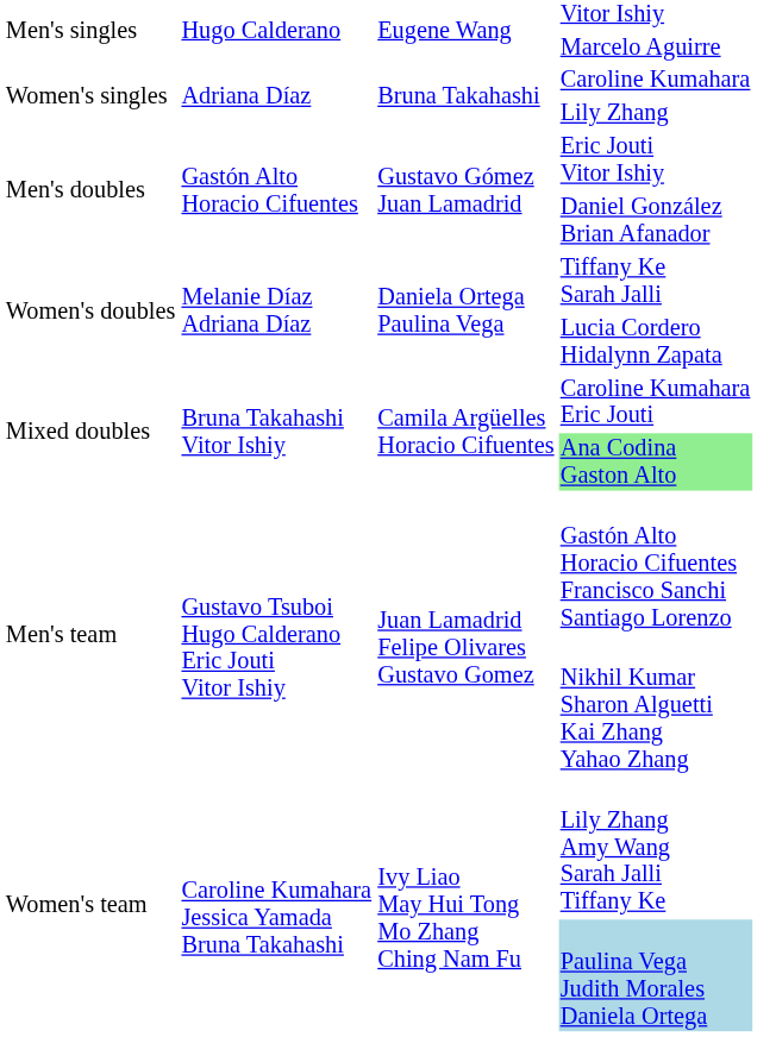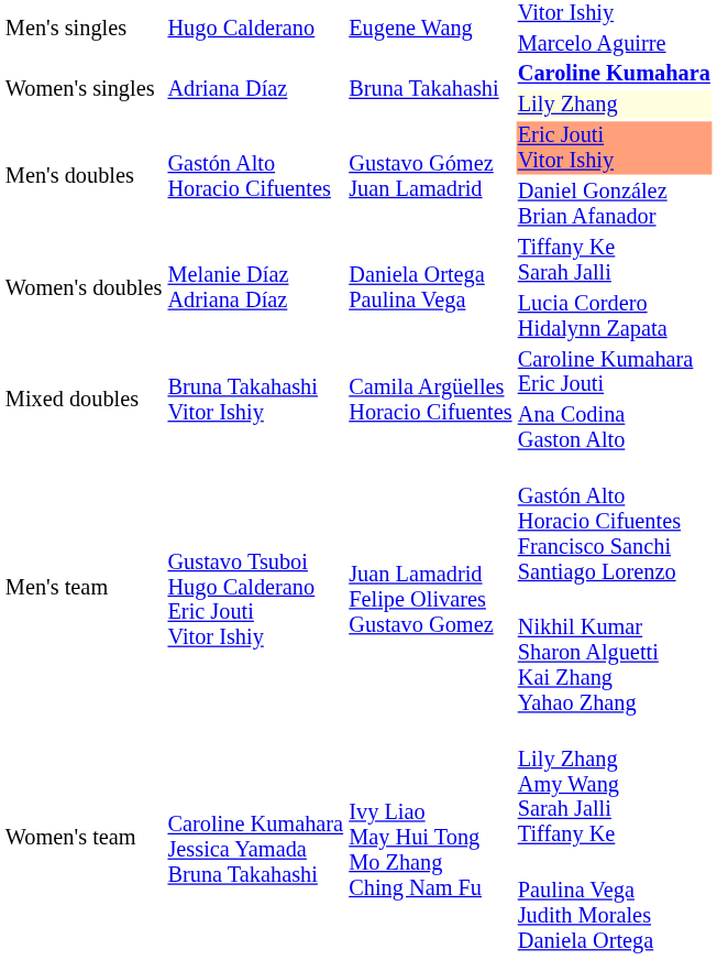Caroline Kumahara | column 4: normal -> bold
Lily Zhang | column 4: no background -> lightyellow background
Eric Jouti Vitor Ishiy | column 4: no background -> lightsalmon background
Ana Codina Gaston Alto | column 4: lightgreen background -> no background
Paulina Vega Judith Morales Daniela Ortega | column 4: lightblue background -> no background
